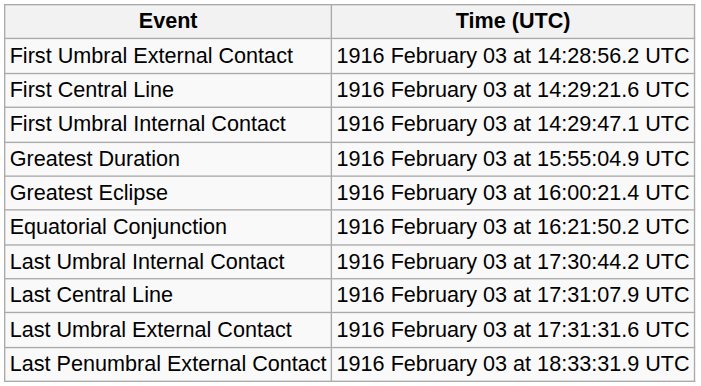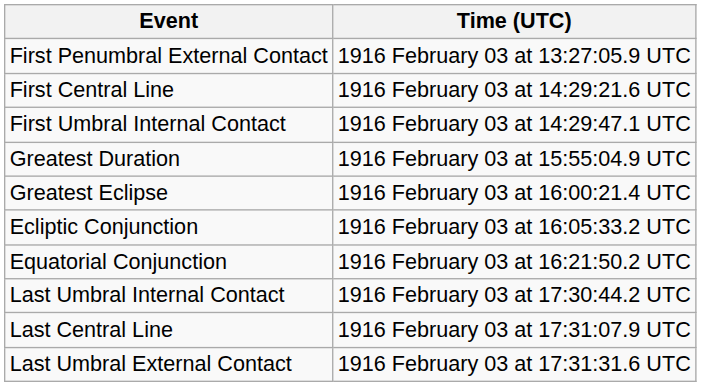+ row: First Penumbral External Contact | 1916 February 03 at 13:27:05.9 UTC
- row: First Umbral External Contact | 1916 February 03 at 14:28:56.2 UTC
+ row: Ecliptic Conjunction | 1916 February 03 at 16:05:33.2 UTC
- row: Last Penumbral External Contact | 1916 February 03 at 18:33:31.9 UTC
